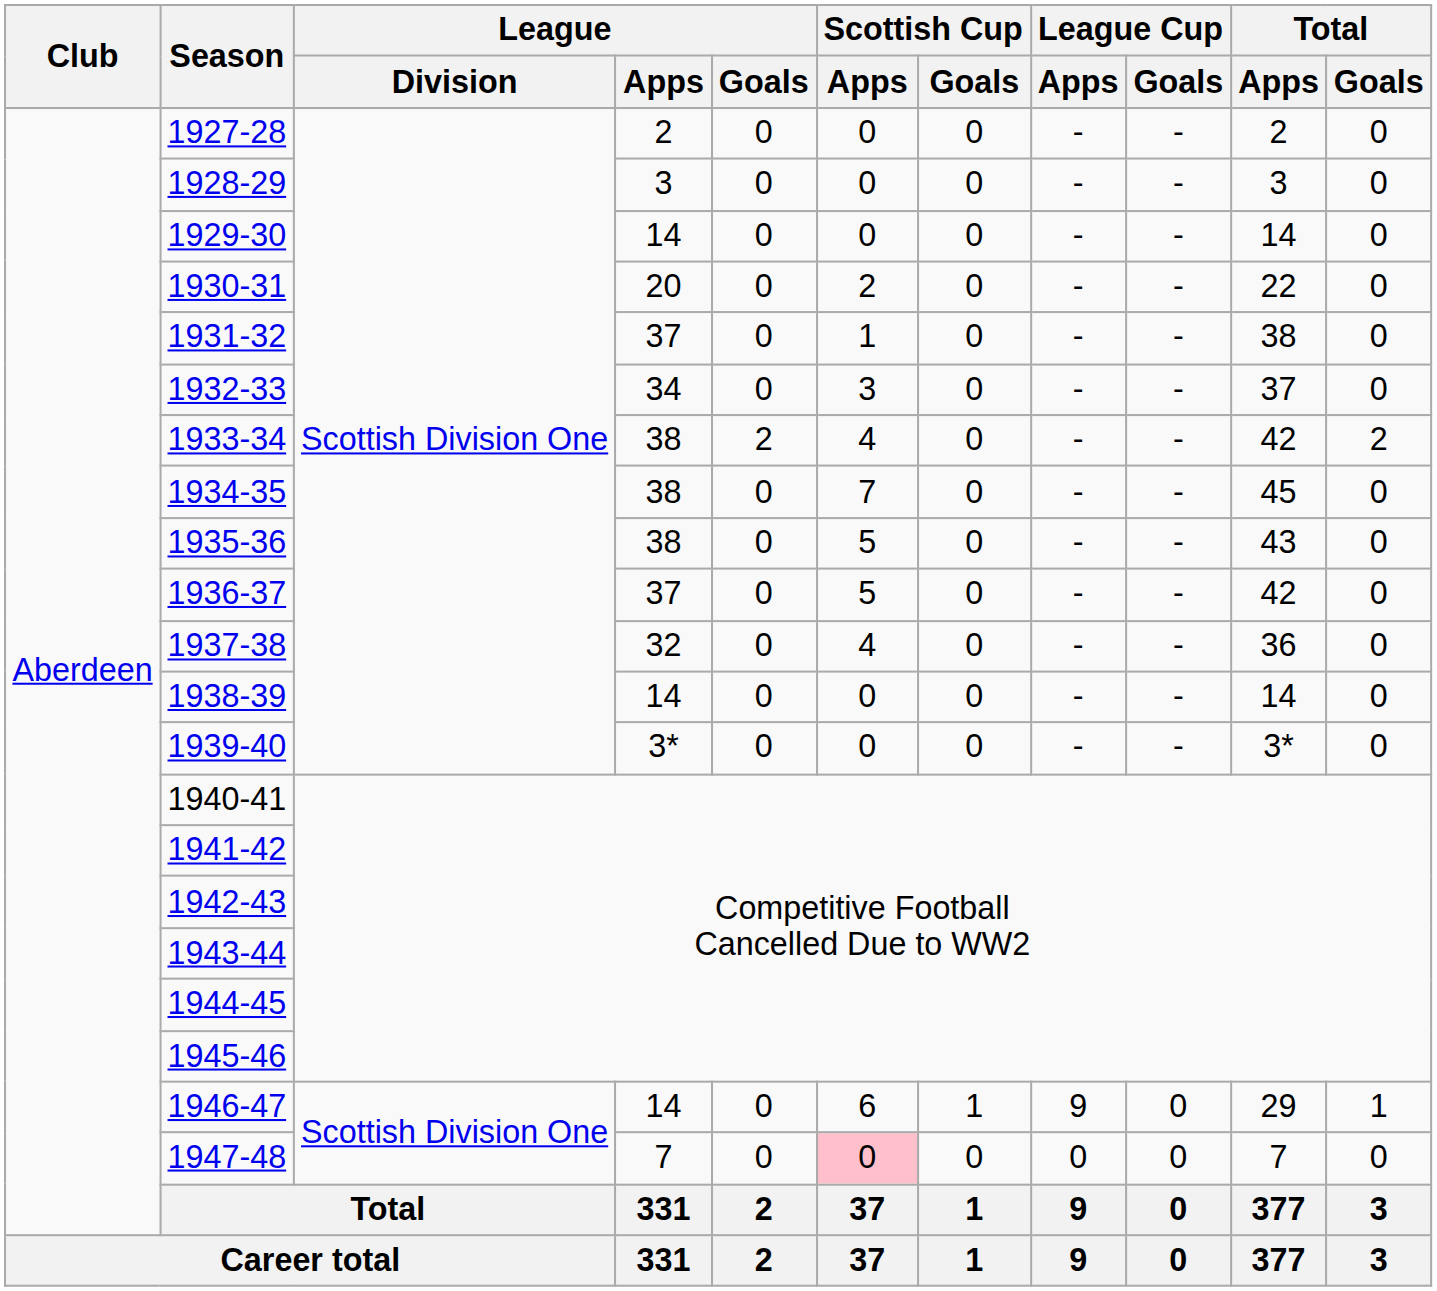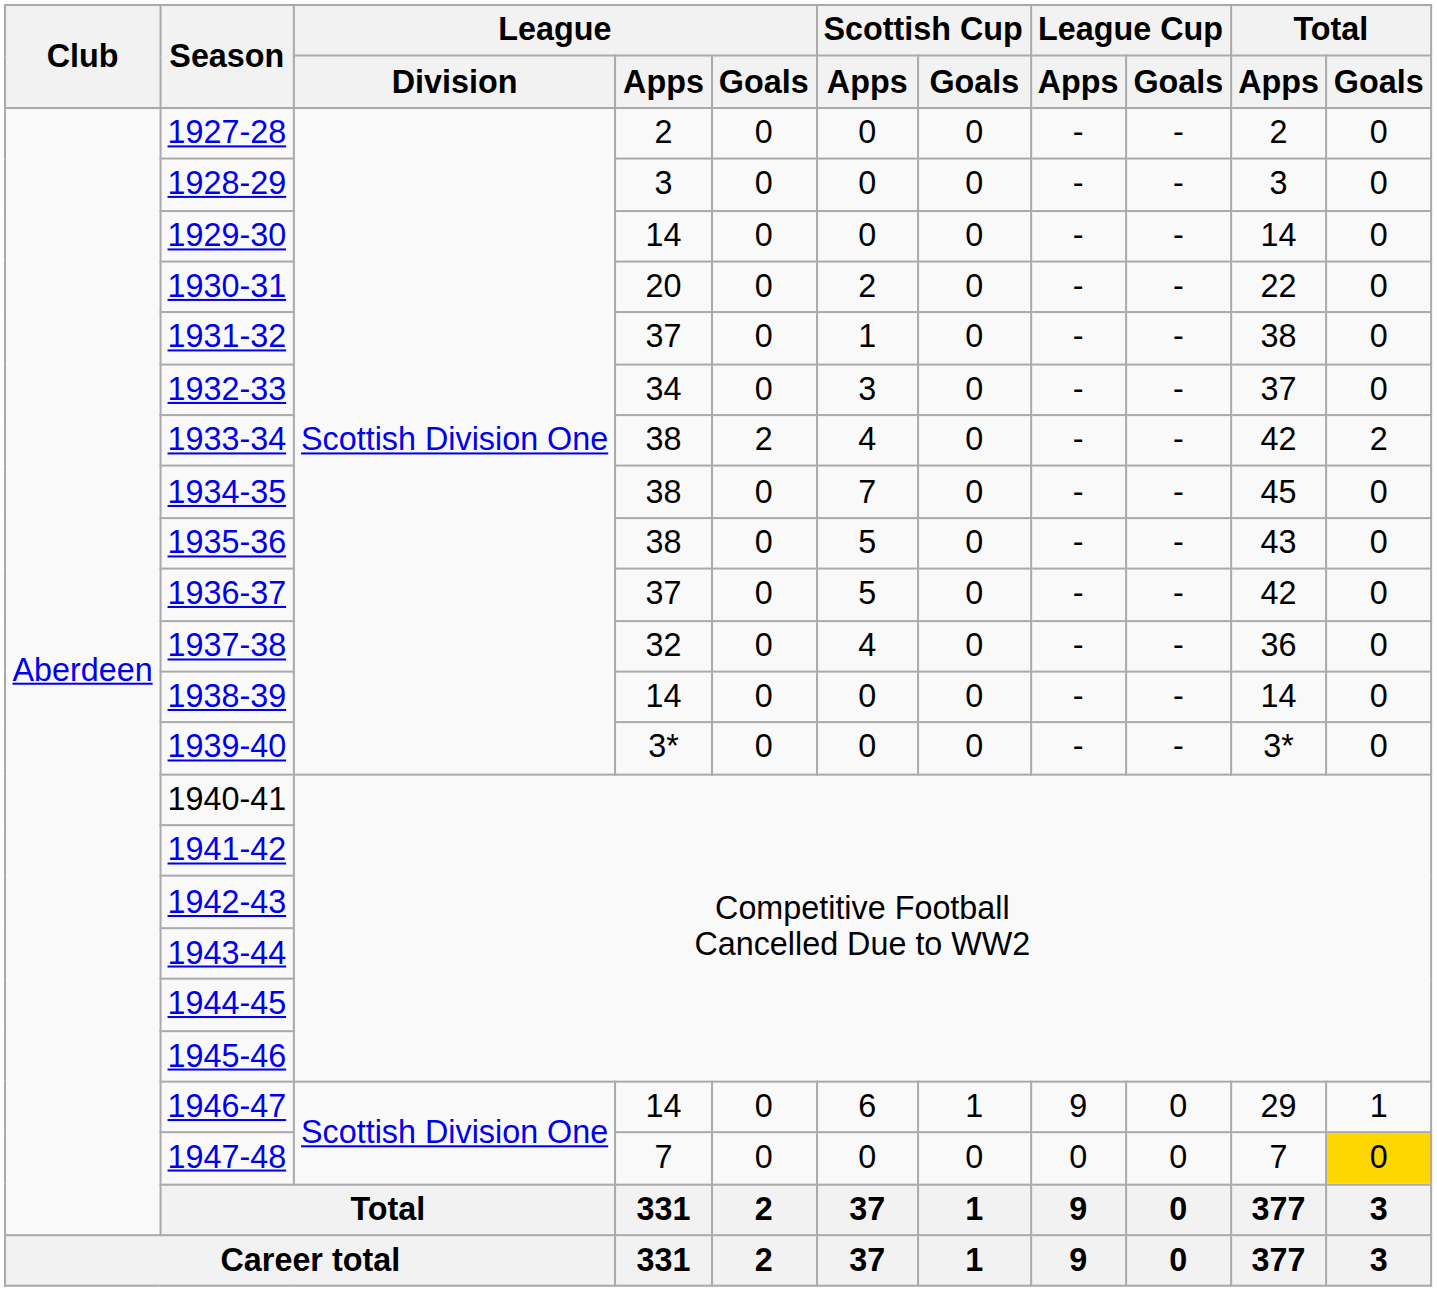1947-48 | Scottish Cup / Apps: pink background -> no background
1947-48 | Total / Goals: no background -> gold background
